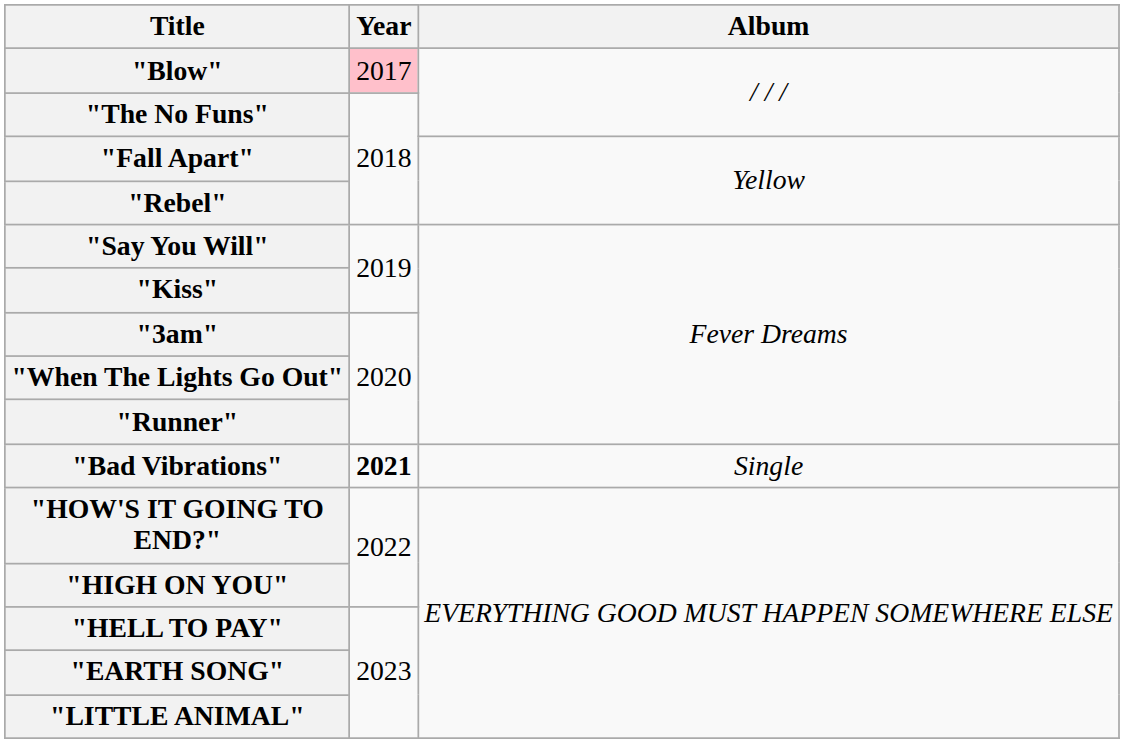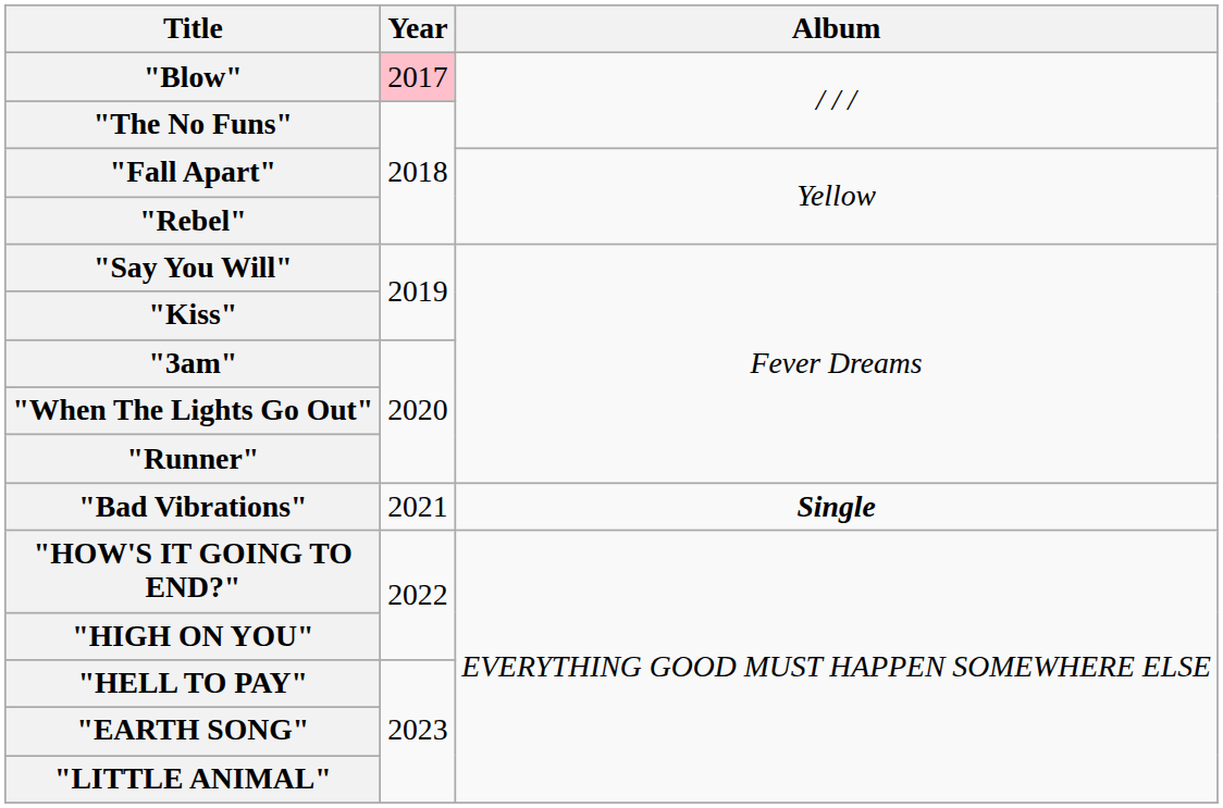"Bad Vibrations" | Year: bold -> normal
"Bad Vibrations" | Album: normal -> bold
